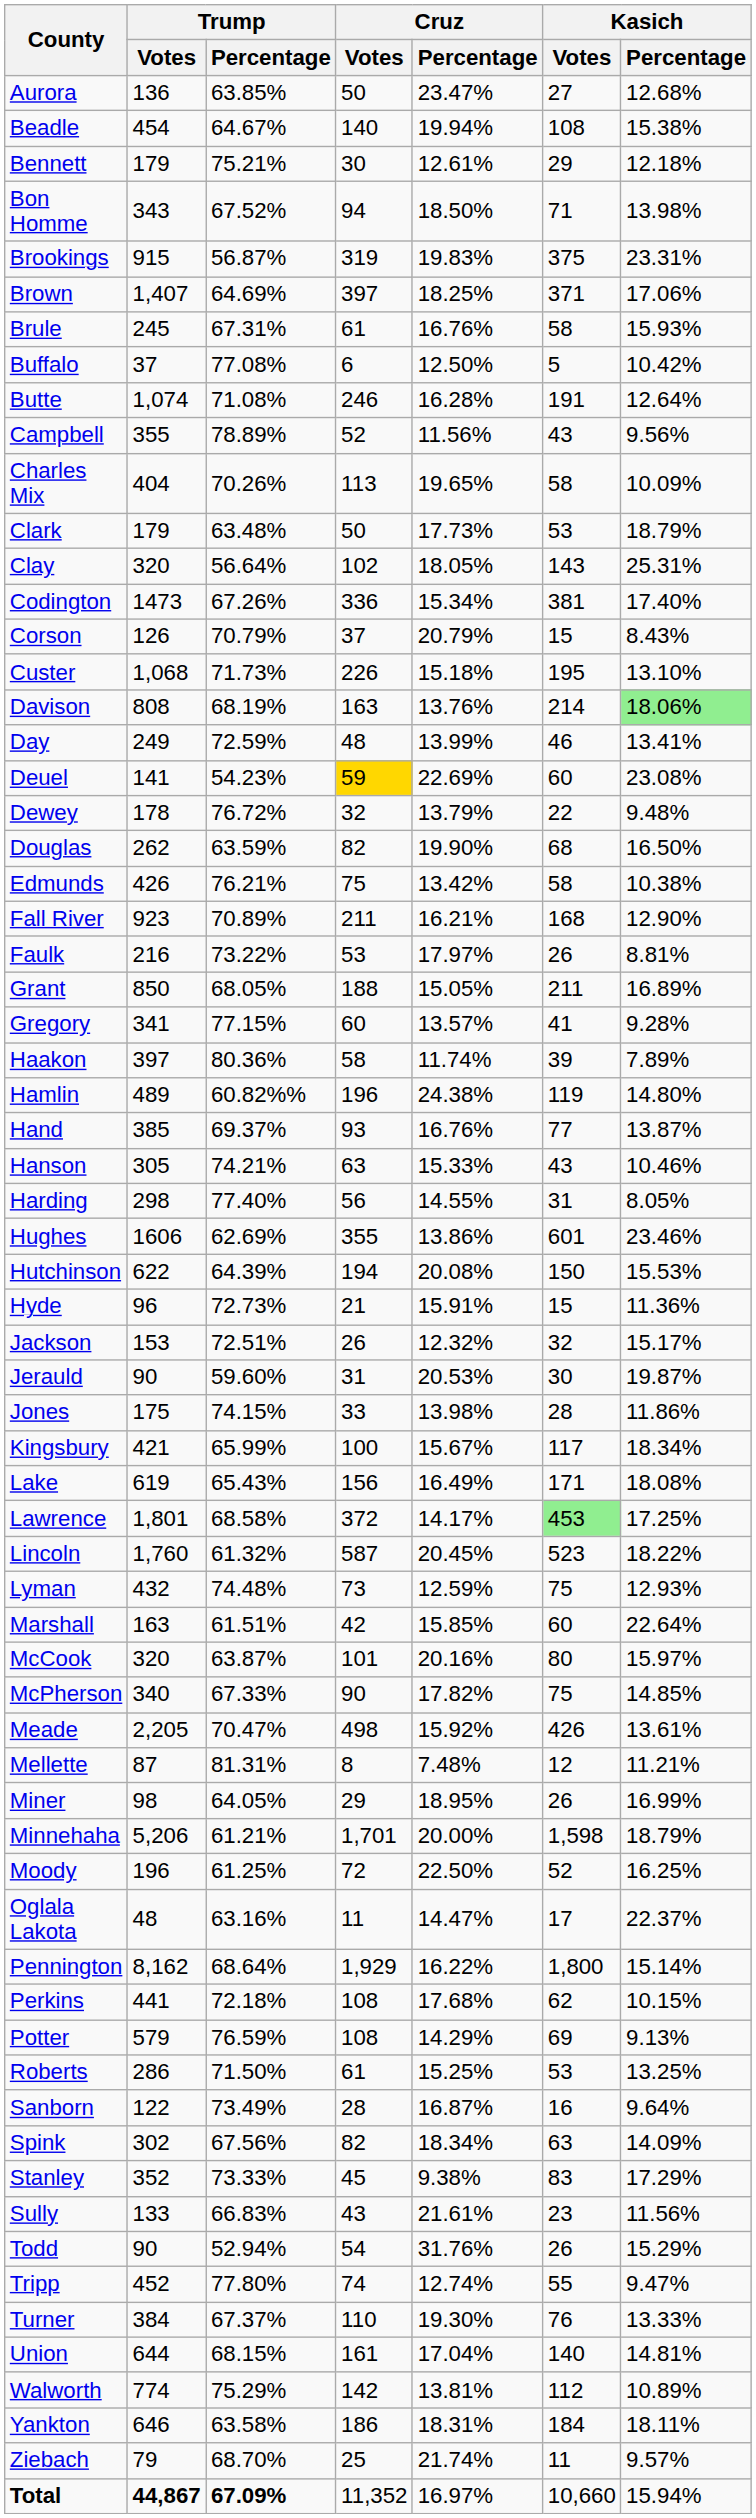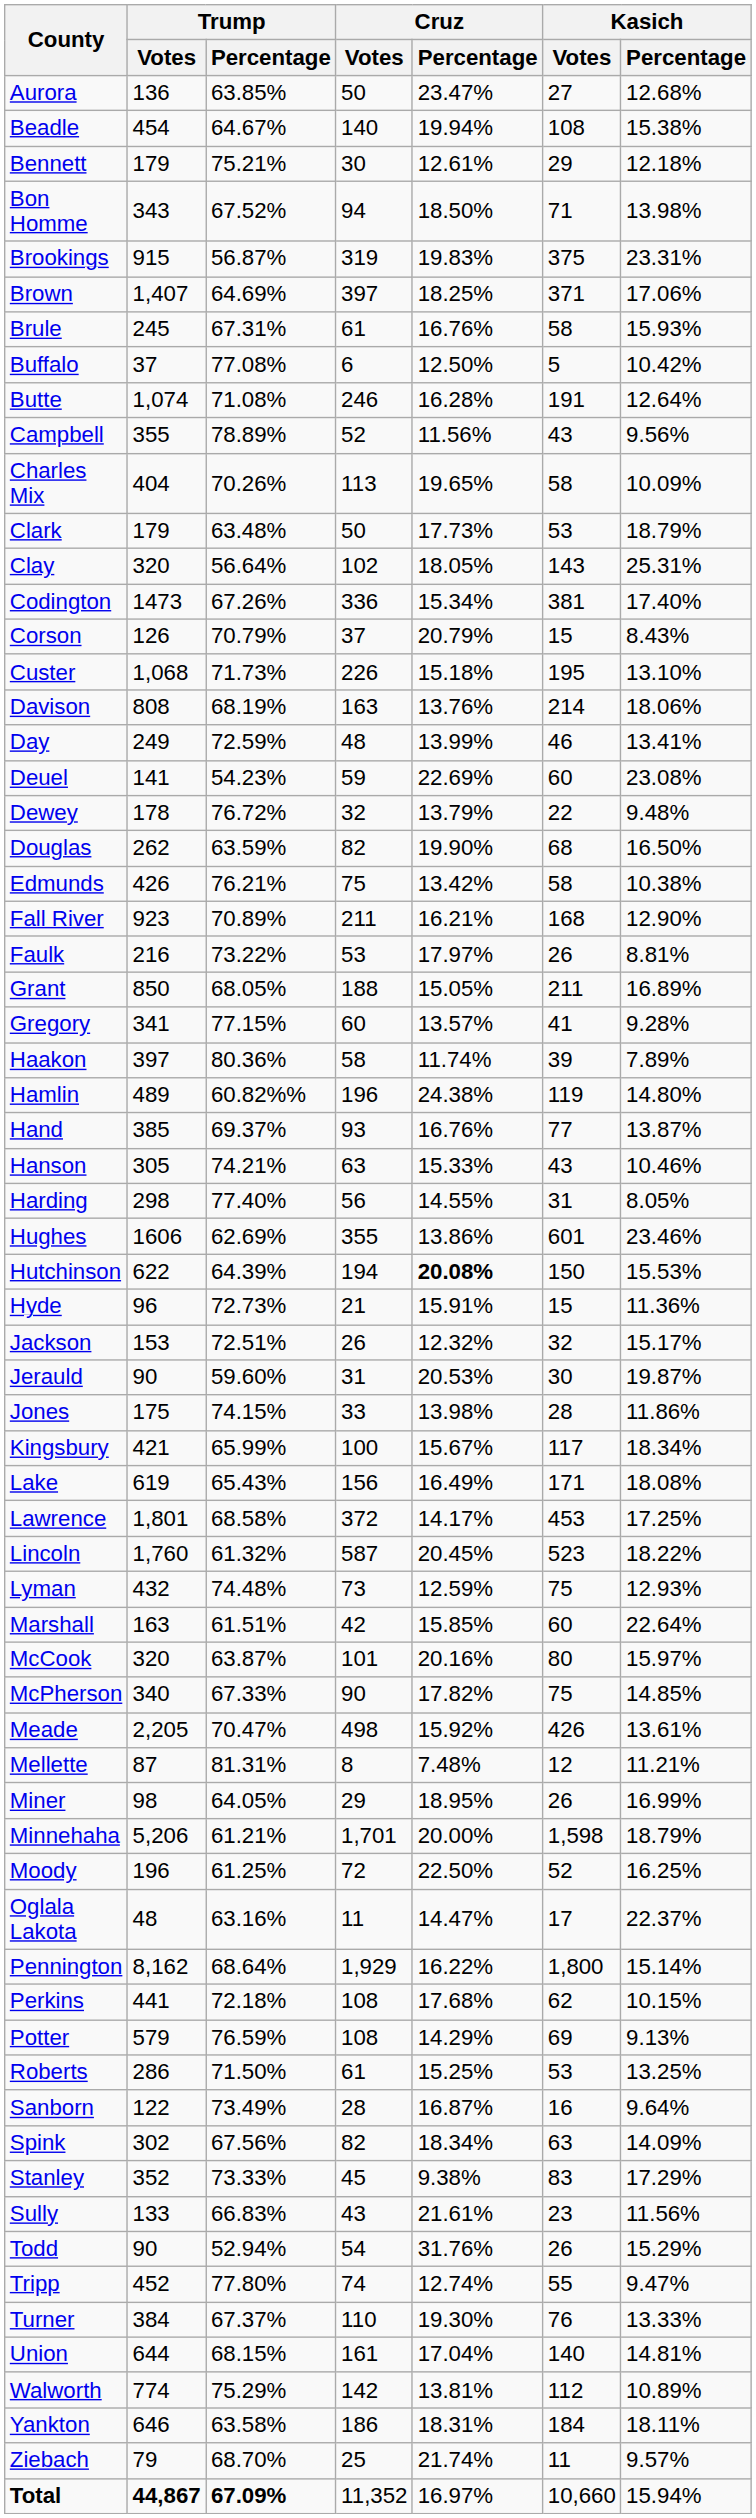Davison | Kasich / Percentage: lightgreen background -> no background
Deuel | Cruz / Votes: gold background -> no background
Hutchinson | Cruz / Percentage: normal -> bold
Lawrence | Kasich / Votes: lightgreen background -> no background
